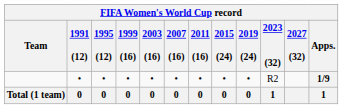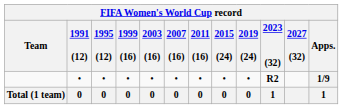row 3 | 2023 (32): normal -> bold
